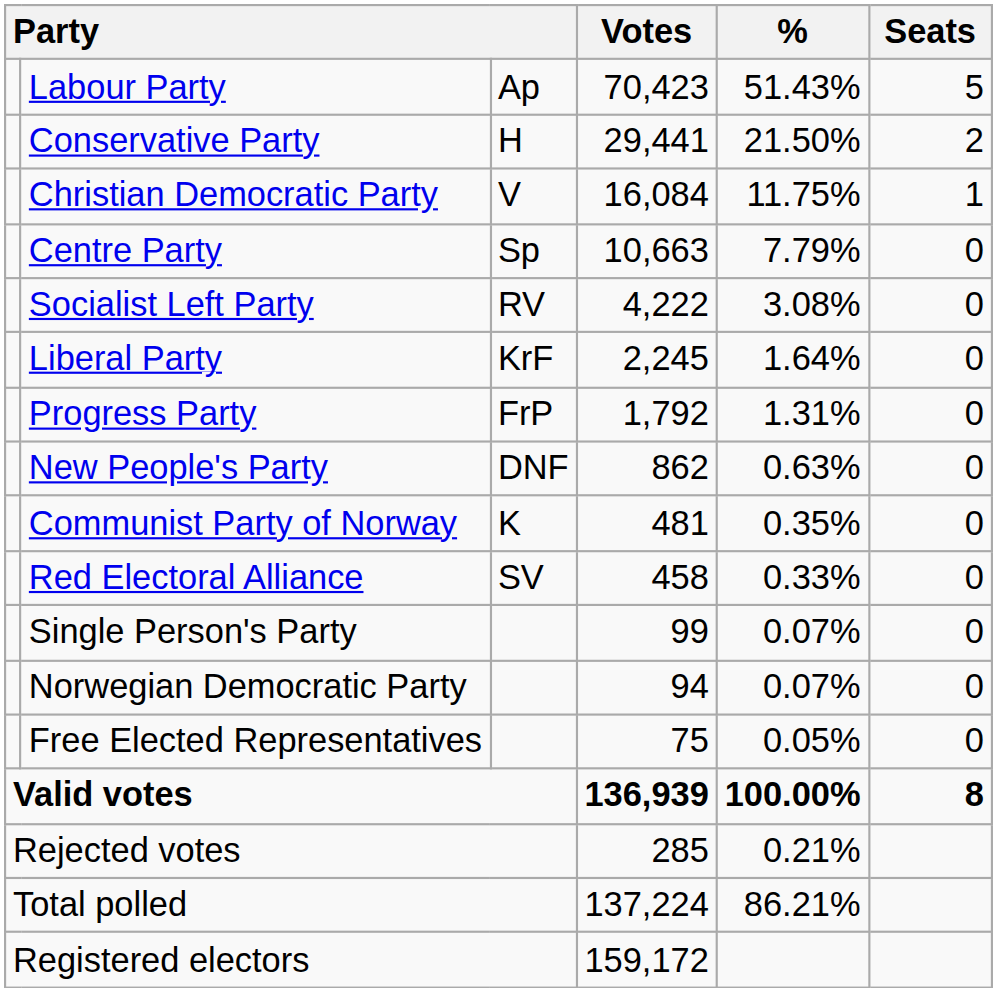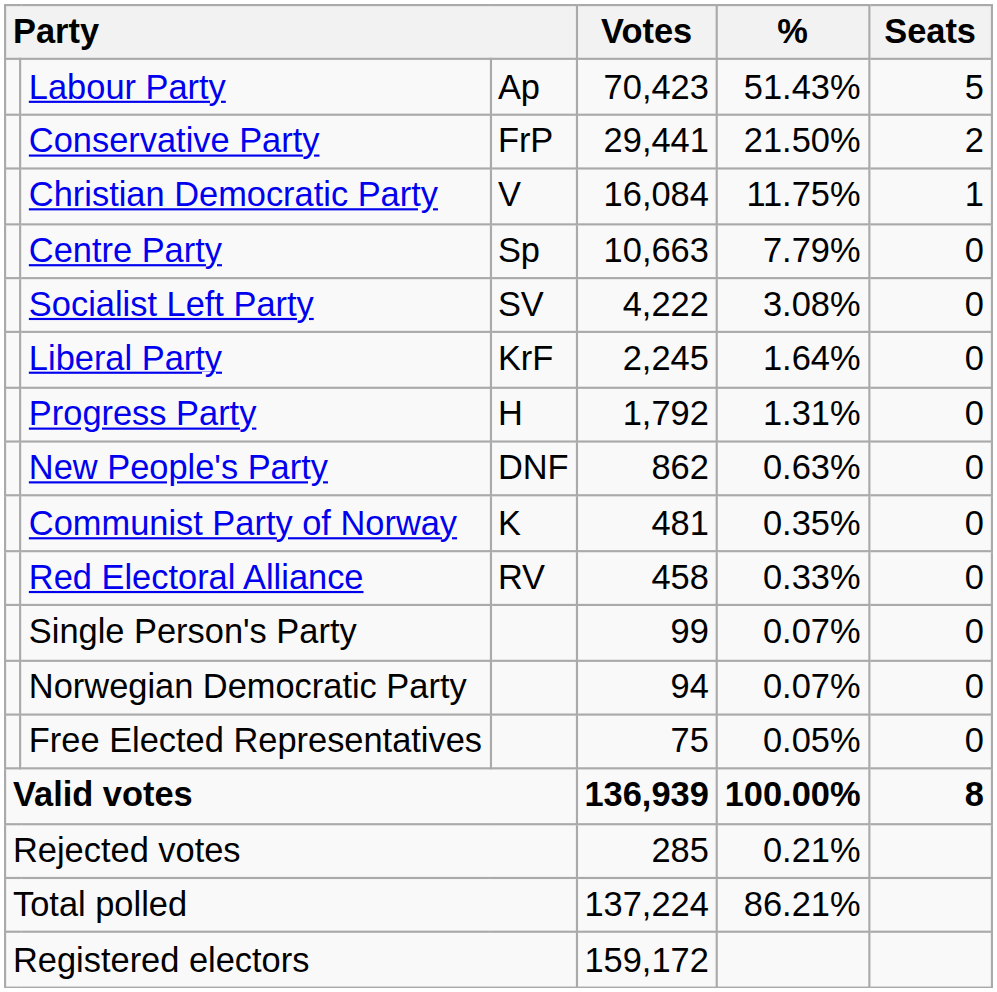Conservative Party | column 3: H -> FrP
Socialist Left Party | column 3: RV -> SV
Progress Party | column 3: FrP -> H
Red Electoral Alliance | column 3: SV -> RV
